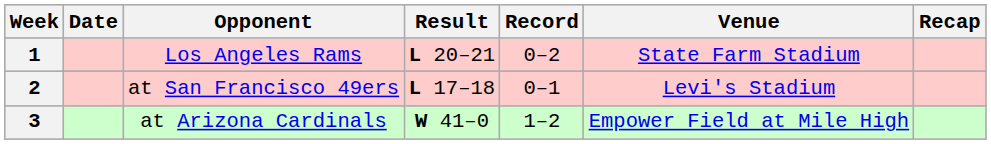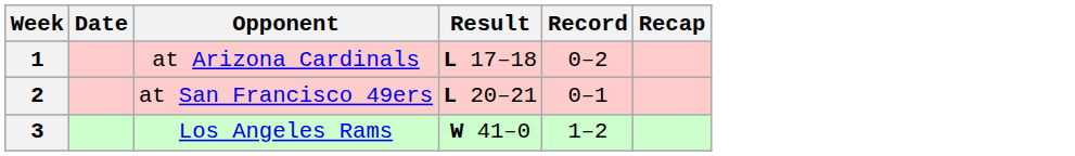- column: Venue | State Farm Stadium | Levi's Stadium | Empower Field at Mile High
1 | Opponent: Los Angeles Rams -> at Arizona Cardinals
1 | Result: L 20–21 -> L 17–18
2 | Result: L 17–18 -> L 20–21
3 | Opponent: at Arizona Cardinals -> Los Angeles Rams
